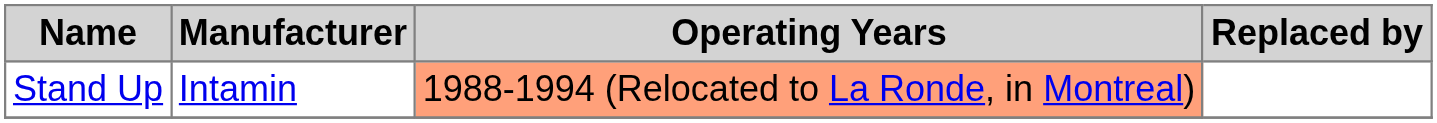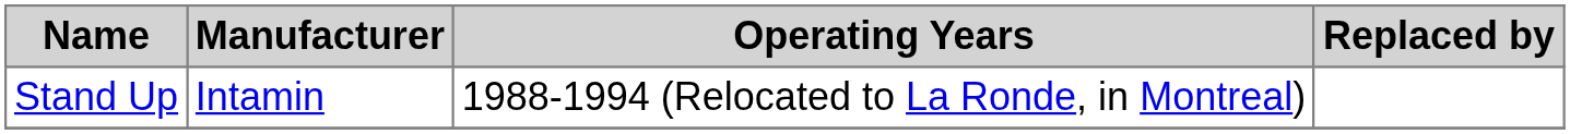Stand Up | Operating Years: lightsalmon background -> no background
